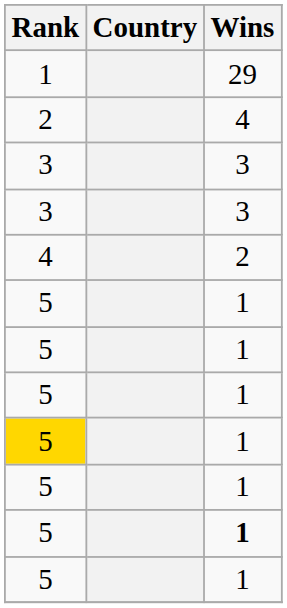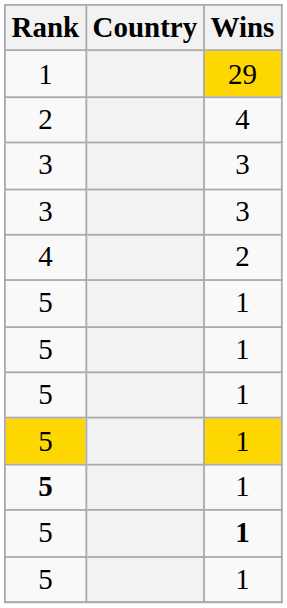row 2 | Wins: no background -> gold background
row 10 | Wins: no background -> gold background
row 11 | Rank: normal -> bold
